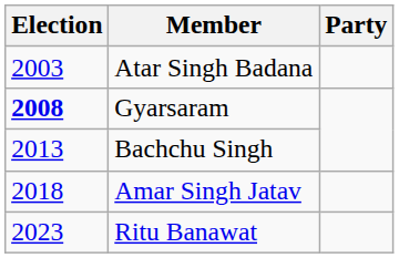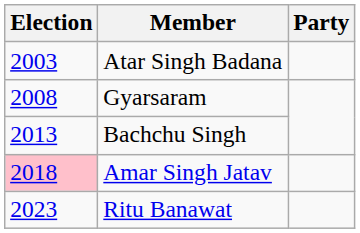Gyarsaram | Election: bold -> normal
Amar Singh Jatav | Election: no background -> pink background
